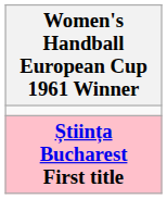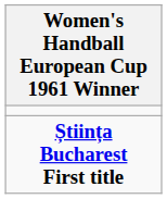row 3 | column 1: pink background -> no background
